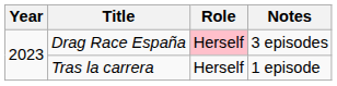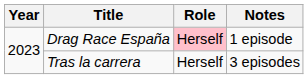Drag Race España | Notes: 3 episodes -> 1 episode
Tras la carrera | Notes: 1 episode -> 3 episodes
